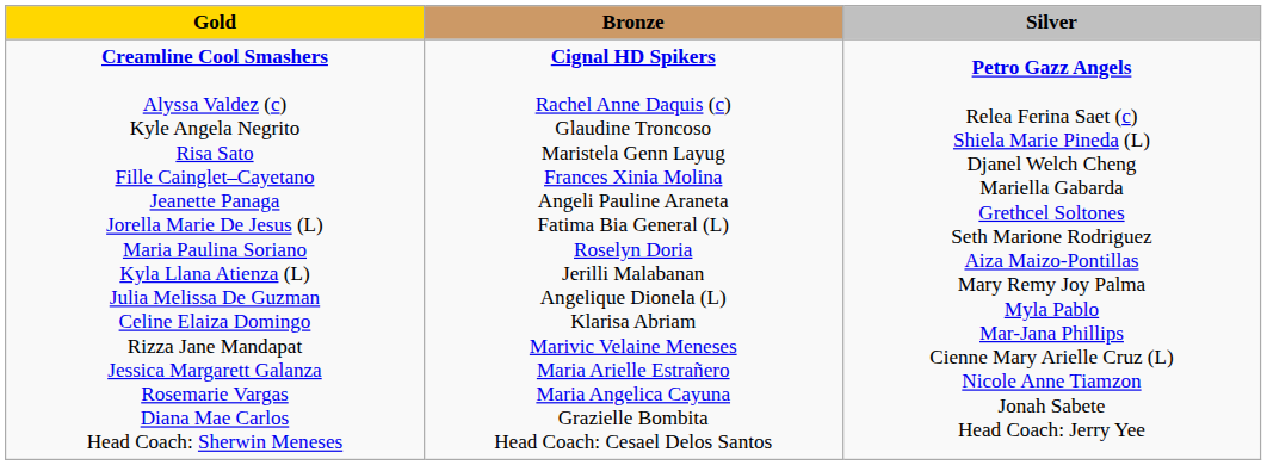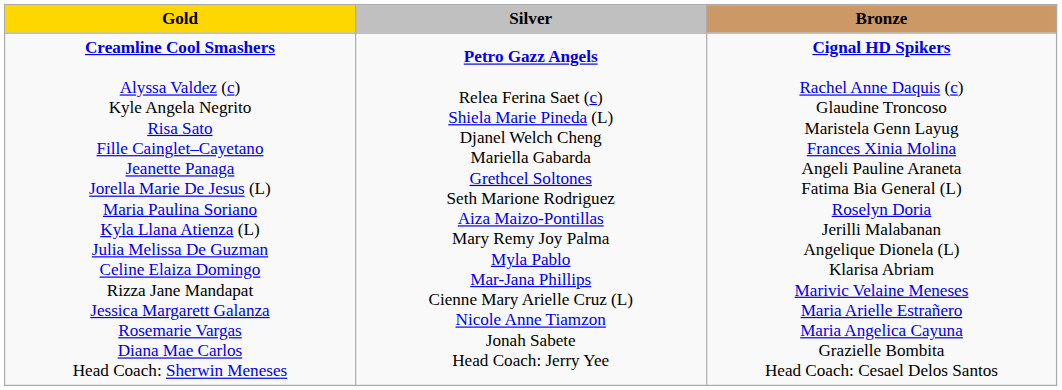columns swapped: Silver <-> Bronze
